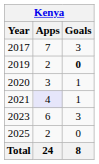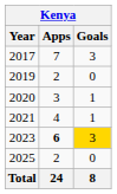2019 | Goals: bold -> normal
2021 | Apps: lavender background -> no background
2023 | Apps: normal -> bold
2023 | Goals: no background -> gold background
